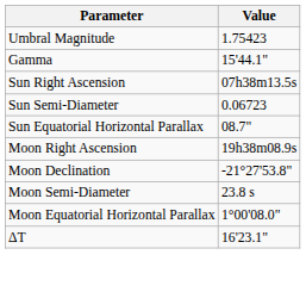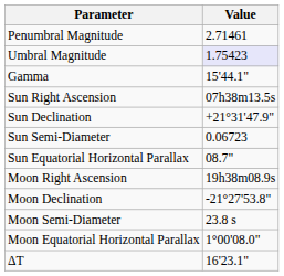+ row: Penumbral Magnitude | 2.71461
Umbral Magnitude | Value: no background -> lavender background
+ row: Sun Declination | +21°31'47.9"
